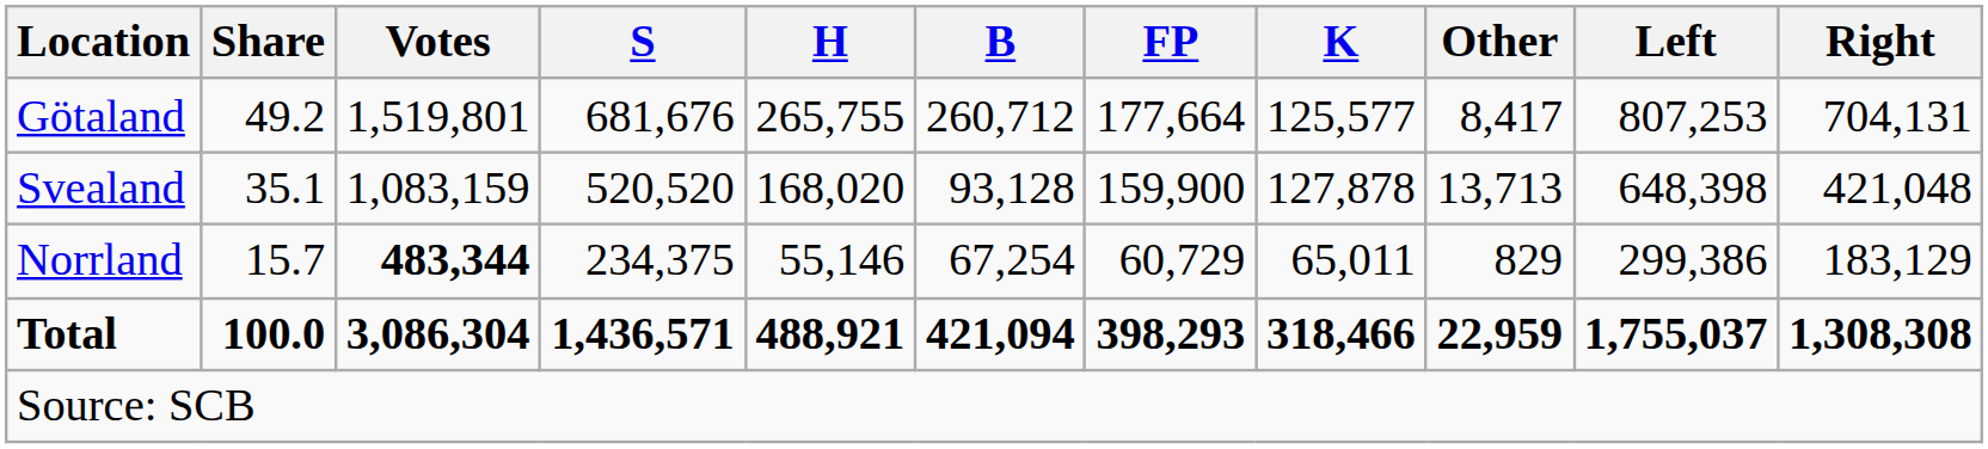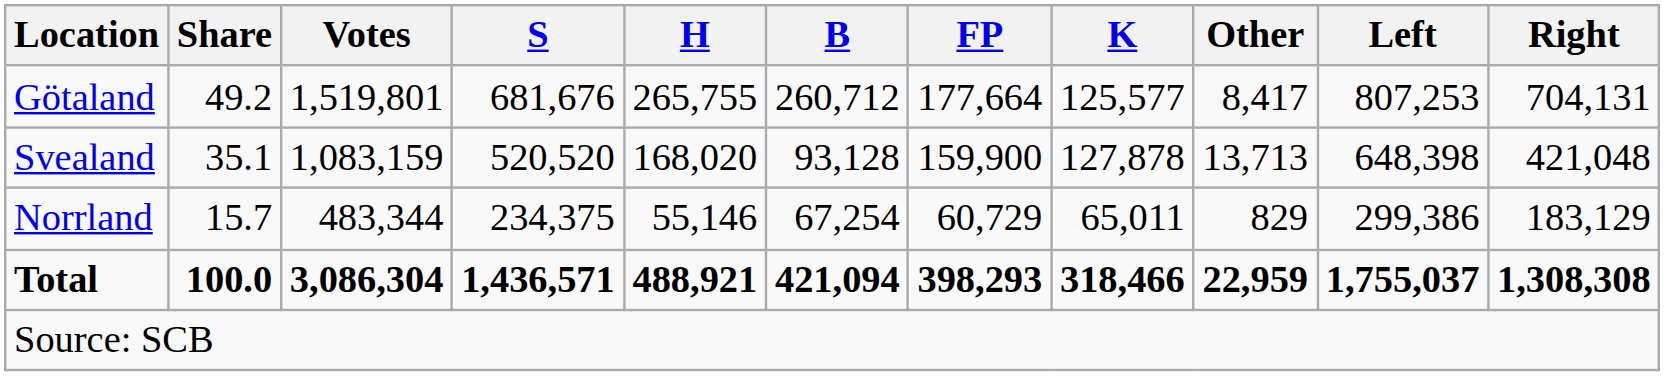Norrland | Votes: bold -> normal
